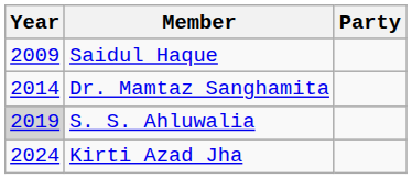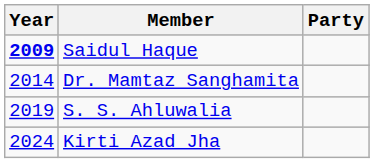Saidul Haque | Year: normal -> bold
S. S. Ahluwalia | Year: lightgrey background -> no background
